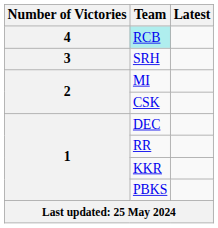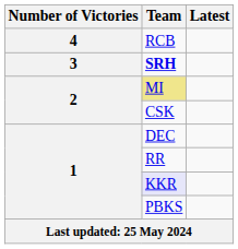RCB | Team: paleturquoise background -> no background
SRH | Team: normal -> bold
MI | Team: no background -> khaki background
KKR | Team: no background -> lavender background
